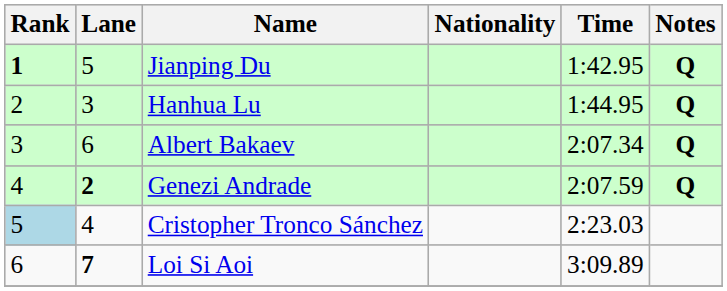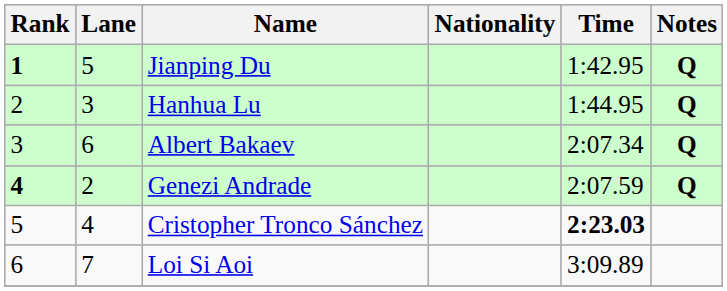Genezi Andrade | Rank: normal -> bold
Genezi Andrade | Lane: bold -> normal
Cristopher Tronco Sánchez | Rank: lightblue background -> no background
Cristopher Tronco Sánchez | Time: normal -> bold
Loi Si Aoi | Lane: bold -> normal
